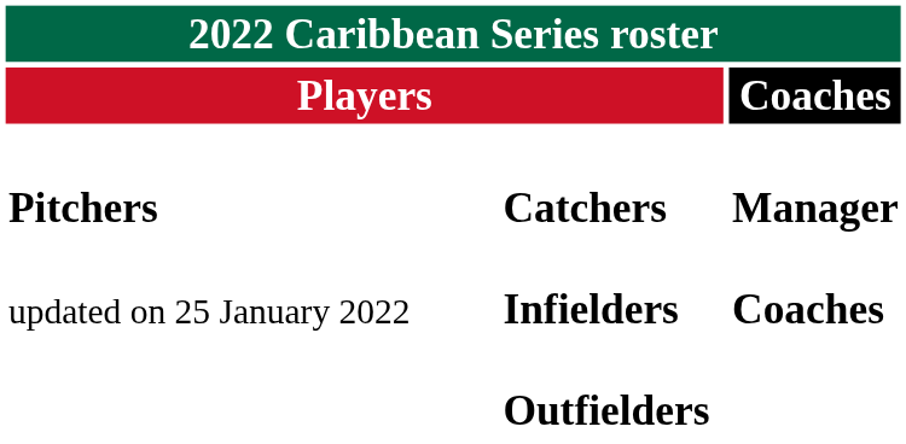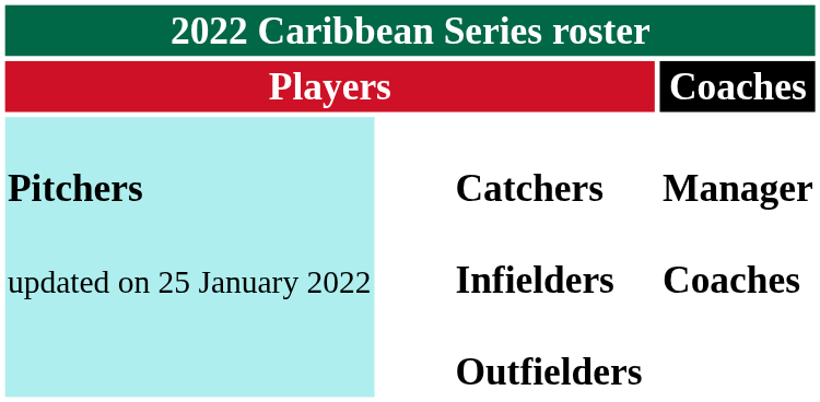Pitchers updated on 25 January 2022 | column 1: no background -> paleturquoise background
